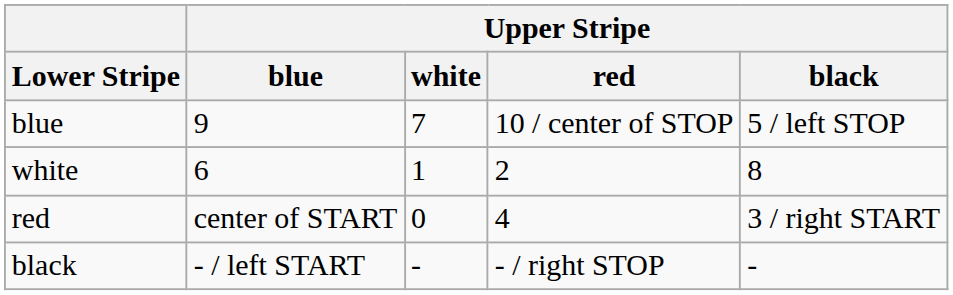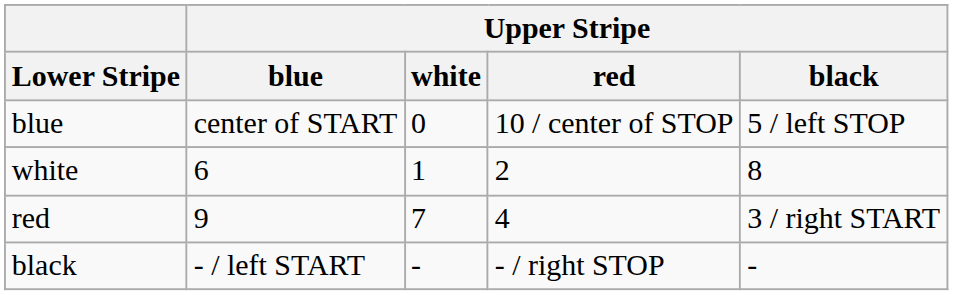row 3 | Upper Stripe / blue: 9 -> center of START
row 3 | Upper Stripe / white: 7 -> 0
row 5 | Upper Stripe / blue: center of START -> 9
row 5 | Upper Stripe / white: 0 -> 7
